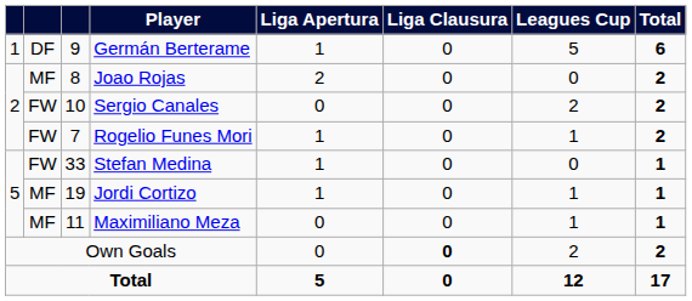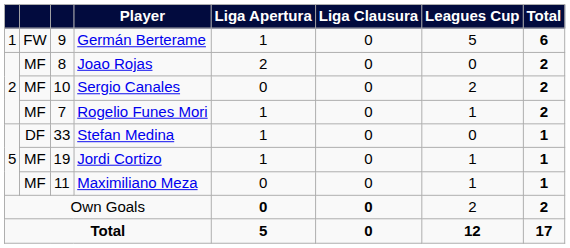Germán Berterame | column 2: DF -> FW
Sergio Canales | column 2: FW -> MF
Rogelio Funes Mori | column 2: FW -> MF
Stefan Medina | column 2: FW -> DF
Own Goals | Liga Apertura: normal -> bold
